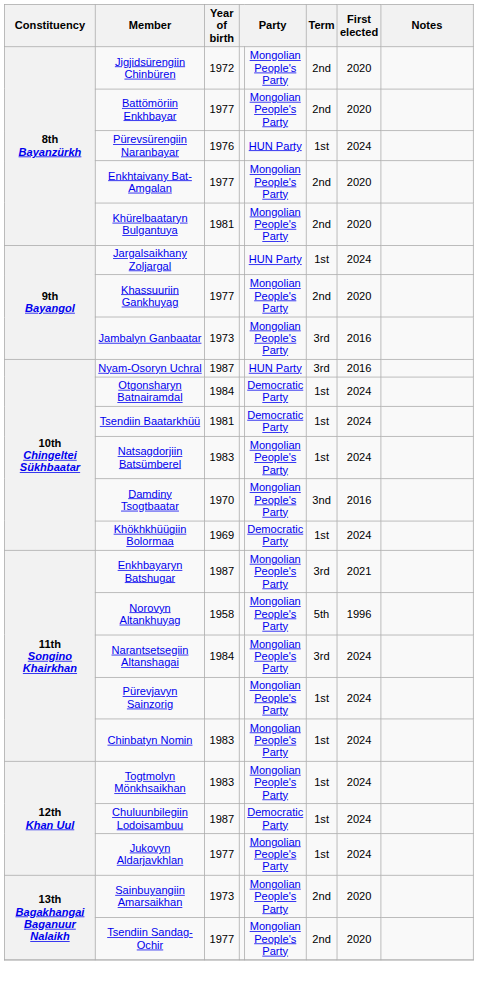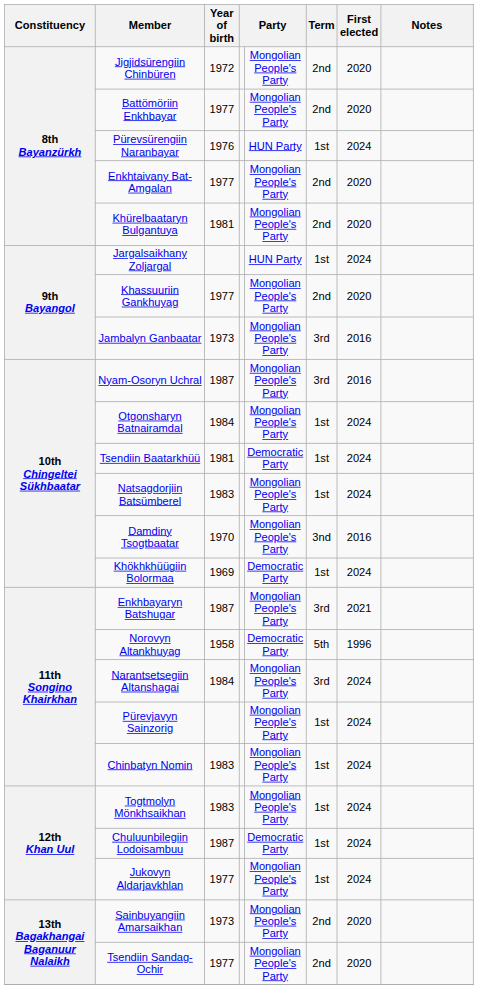Nyam-Osoryn Uchral | column 5: HUN Party -> Mongolian People's Party
Otgonsharyn Batnairamdal | column 5: Democratic Party -> Mongolian People's Party
Norovyn Altankhuyag | column 5: Mongolian People's Party -> Democratic Party
